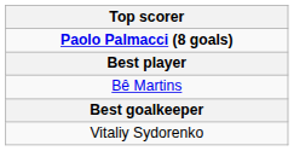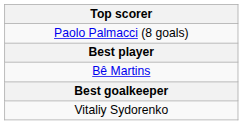row 2 | column 1: bold -> normal
